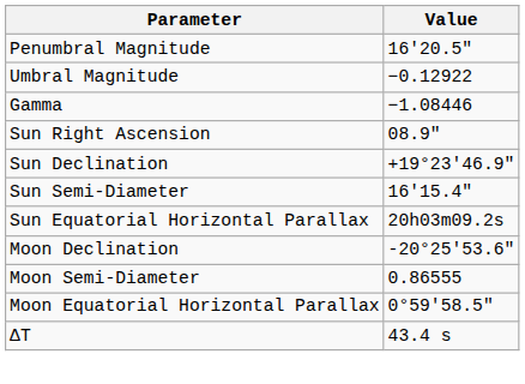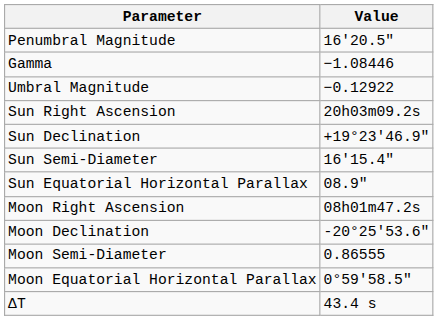rows swapped: Umbral Magnitude <-> Gamma
Sun Right Ascension | Value: 08.9" -> 20h03m09.2s
Sun Equatorial Horizontal Parallax | Value: 20h03m09.2s -> 08.9"
+ row: Moon Right Ascension | 08h01m47.2s
